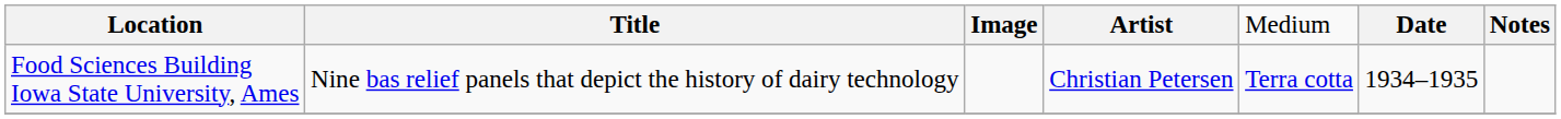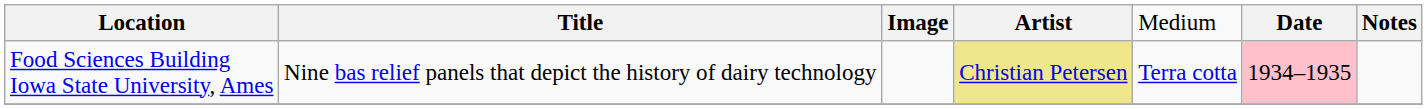Food Sciences Building Iowa State University, Ames | column 4: no background -> khaki background
Food Sciences Building Iowa State University, Ames | column 6: no background -> pink background
